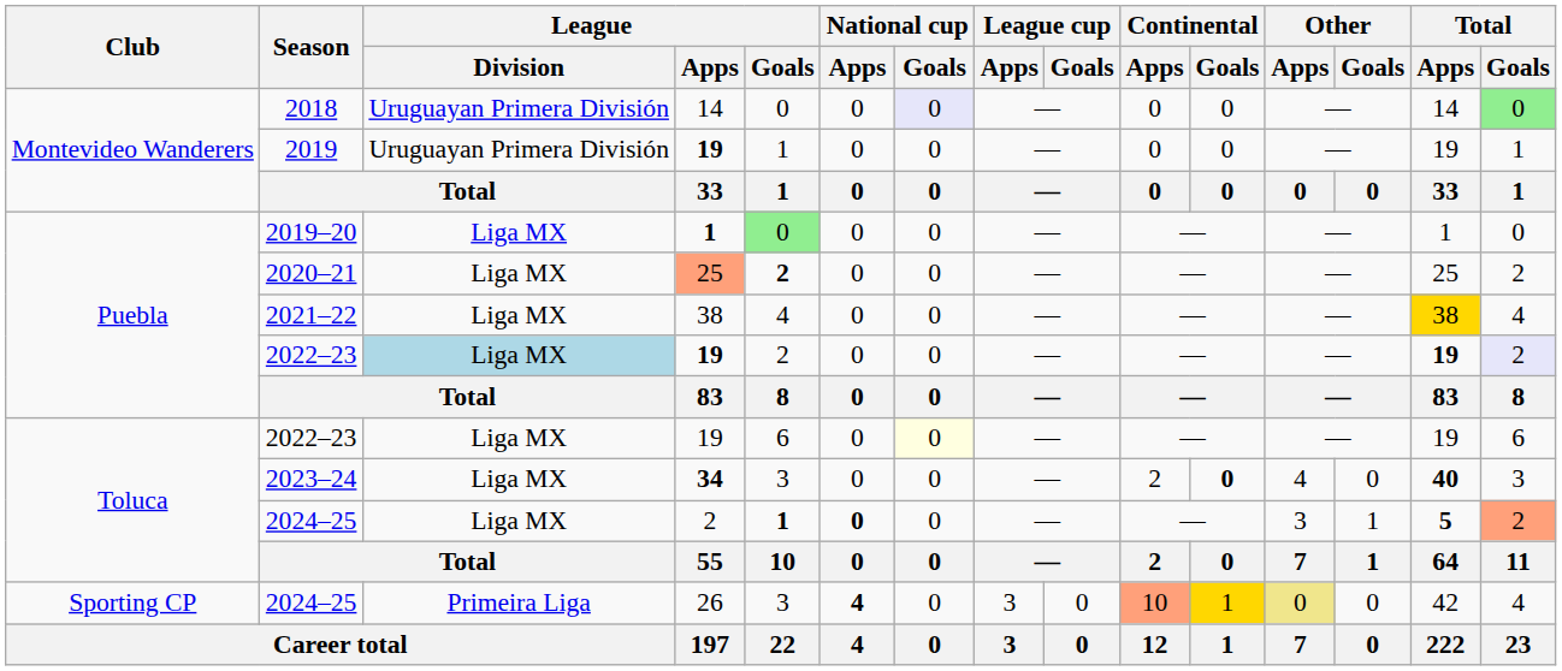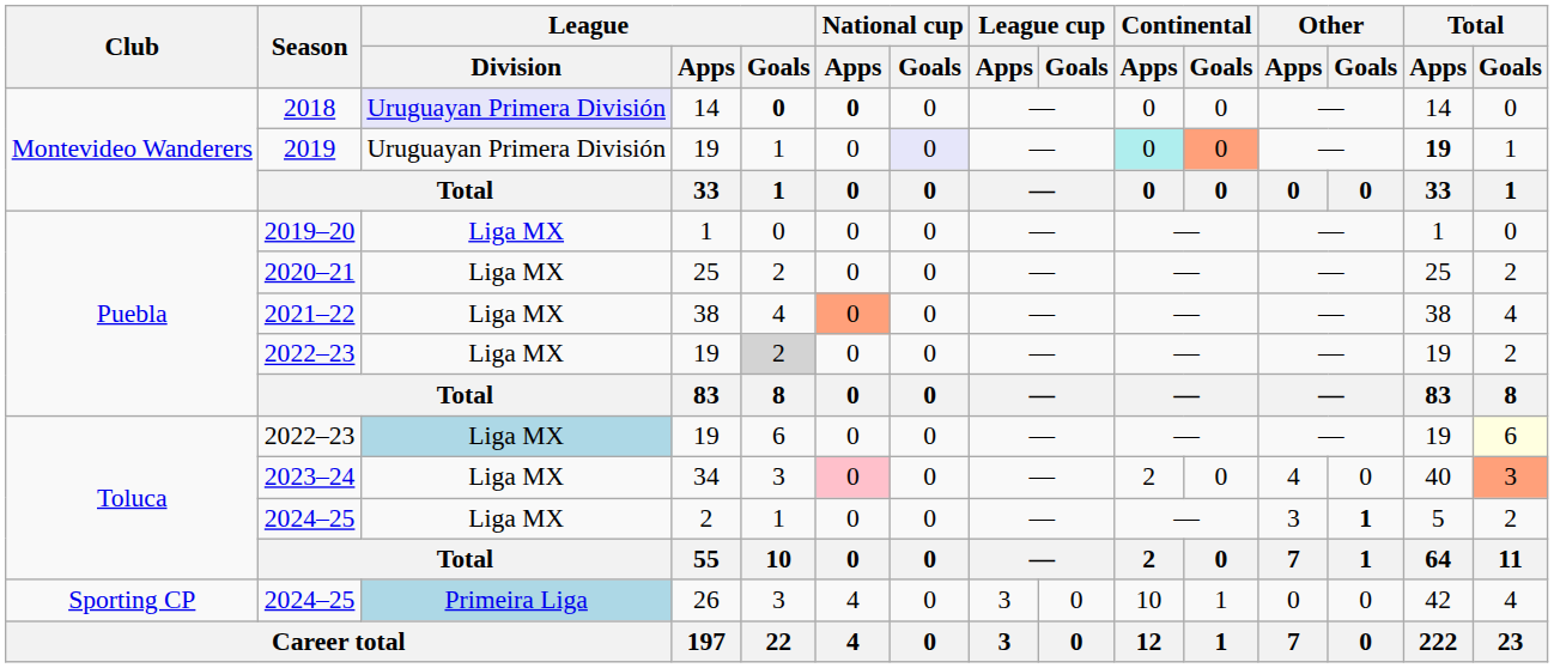2018 | League / Division: no background -> lavender background
2018 | League / Goals: normal -> bold
2018 | National cup / Apps: normal -> bold
2018 | National cup / Goals: lavender background -> no background
2018 | Total / Goals: lightgreen background -> no background
2019 | League / Apps: bold -> normal
2019 | National cup / Goals: no background -> lavender background
2019 | Continental / Apps: no background -> paleturquoise background
2019 | Continental / Goals: no background -> lightsalmon background
2019 | Total / Apps: normal -> bold
2019–20 | League / Apps: bold -> normal
2019–20 | League / Goals: lightgreen background -> no background
2020–21 | League / Apps: lightsalmon background -> no background
2020–21 | League / Goals: bold -> normal
2021–22 | National cup / Apps: no background -> lightsalmon background
2021–22 | Total / Apps: gold background -> no background
Puebla / 2022–23 | League / Division: lightblue background -> no background
Puebla / 2022–23 | League / Apps: bold -> normal
Puebla / 2022–23 | League / Goals: no background -> lightgrey background
Puebla / 2022–23 | Total / Apps: bold -> normal
Puebla / 2022–23 | Total / Goals: lavender background -> no background
Toluca / 2022–23 | League / Division: no background -> lightblue background
Toluca / 2022–23 | National cup / Goals: lightyellow background -> no background
Toluca / 2022–23 | Total / Goals: no background -> lightyellow background
2023–24 | League / Apps: bold -> normal
2023–24 | National cup / Apps: no background -> pink background
2023–24 | Continental / Goals: bold -> normal
2023–24 | Total / Apps: bold -> normal
2023–24 | Total / Goals: no background -> lightsalmon background
Toluca / 2024–25 | League / Goals: bold -> normal
Toluca / 2024–25 | National cup / Apps: bold -> normal
Toluca / 2024–25 | Other / Goals: normal -> bold
Toluca / 2024–25 | Total / Apps: bold -> normal
Toluca / 2024–25 | Total / Goals: lightsalmon background -> no background
Sporting CP / 2024–25 | League / Division: no background -> lightblue background
Sporting CP / 2024–25 | National cup / Apps: bold -> normal
Sporting CP / 2024–25 | Continental / Apps: lightsalmon background -> no background
Sporting CP / 2024–25 | Continental / Goals: gold background -> no background
Sporting CP / 2024–25 | Other / Apps: khaki background -> no background
